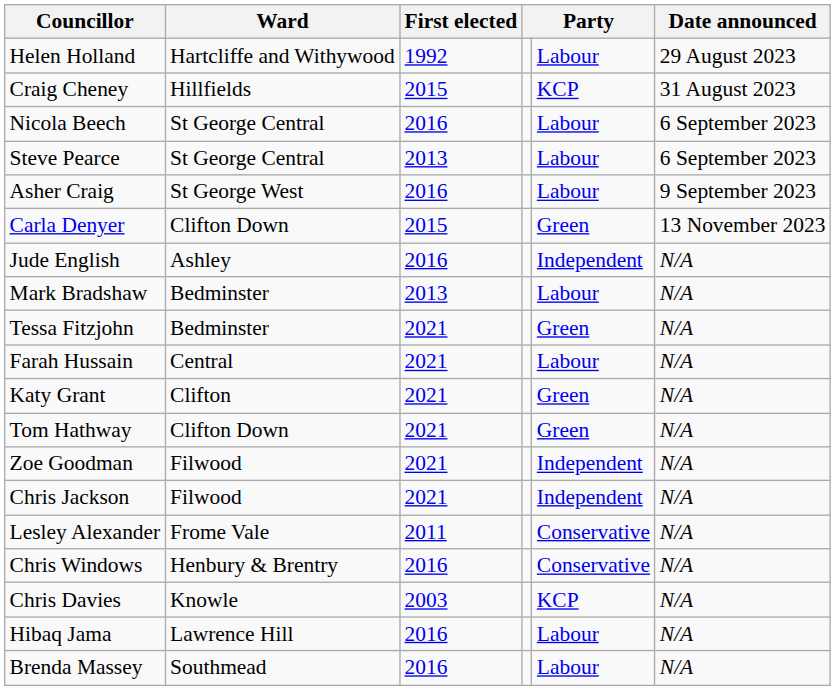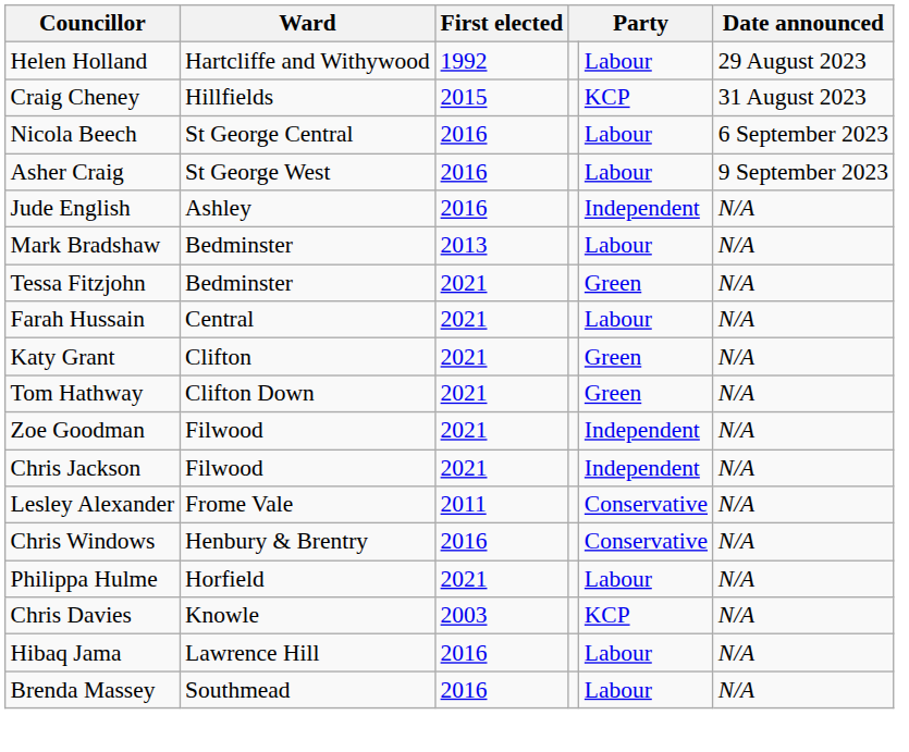- row: Steve Pearce | St George Central | 2013 | Labour | 6 September 2023
- row: Carla Denyer | Clifton Down | 2015 | Green | 13 November 2023
+ row: Philippa Hulme | Horfield | 2021 | Labour | N/A
